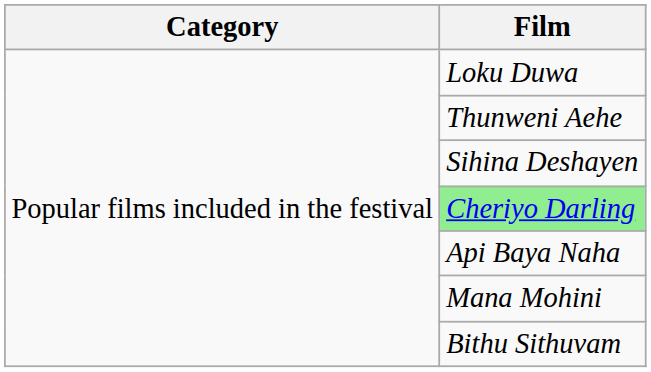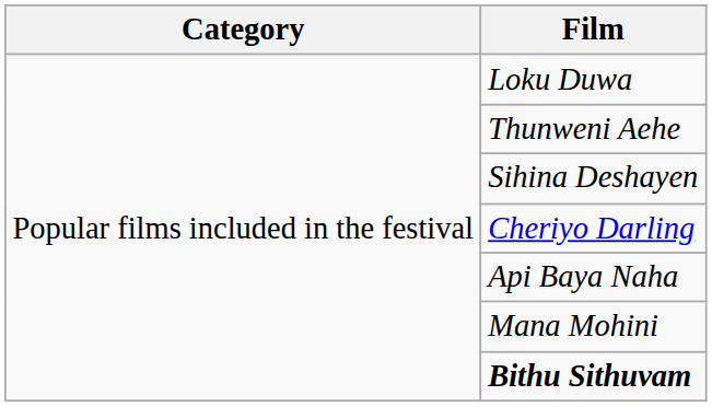Cheriyo Darling | Film: lightgreen background -> no background
Bithu Sithuvam | Film: normal -> bold
